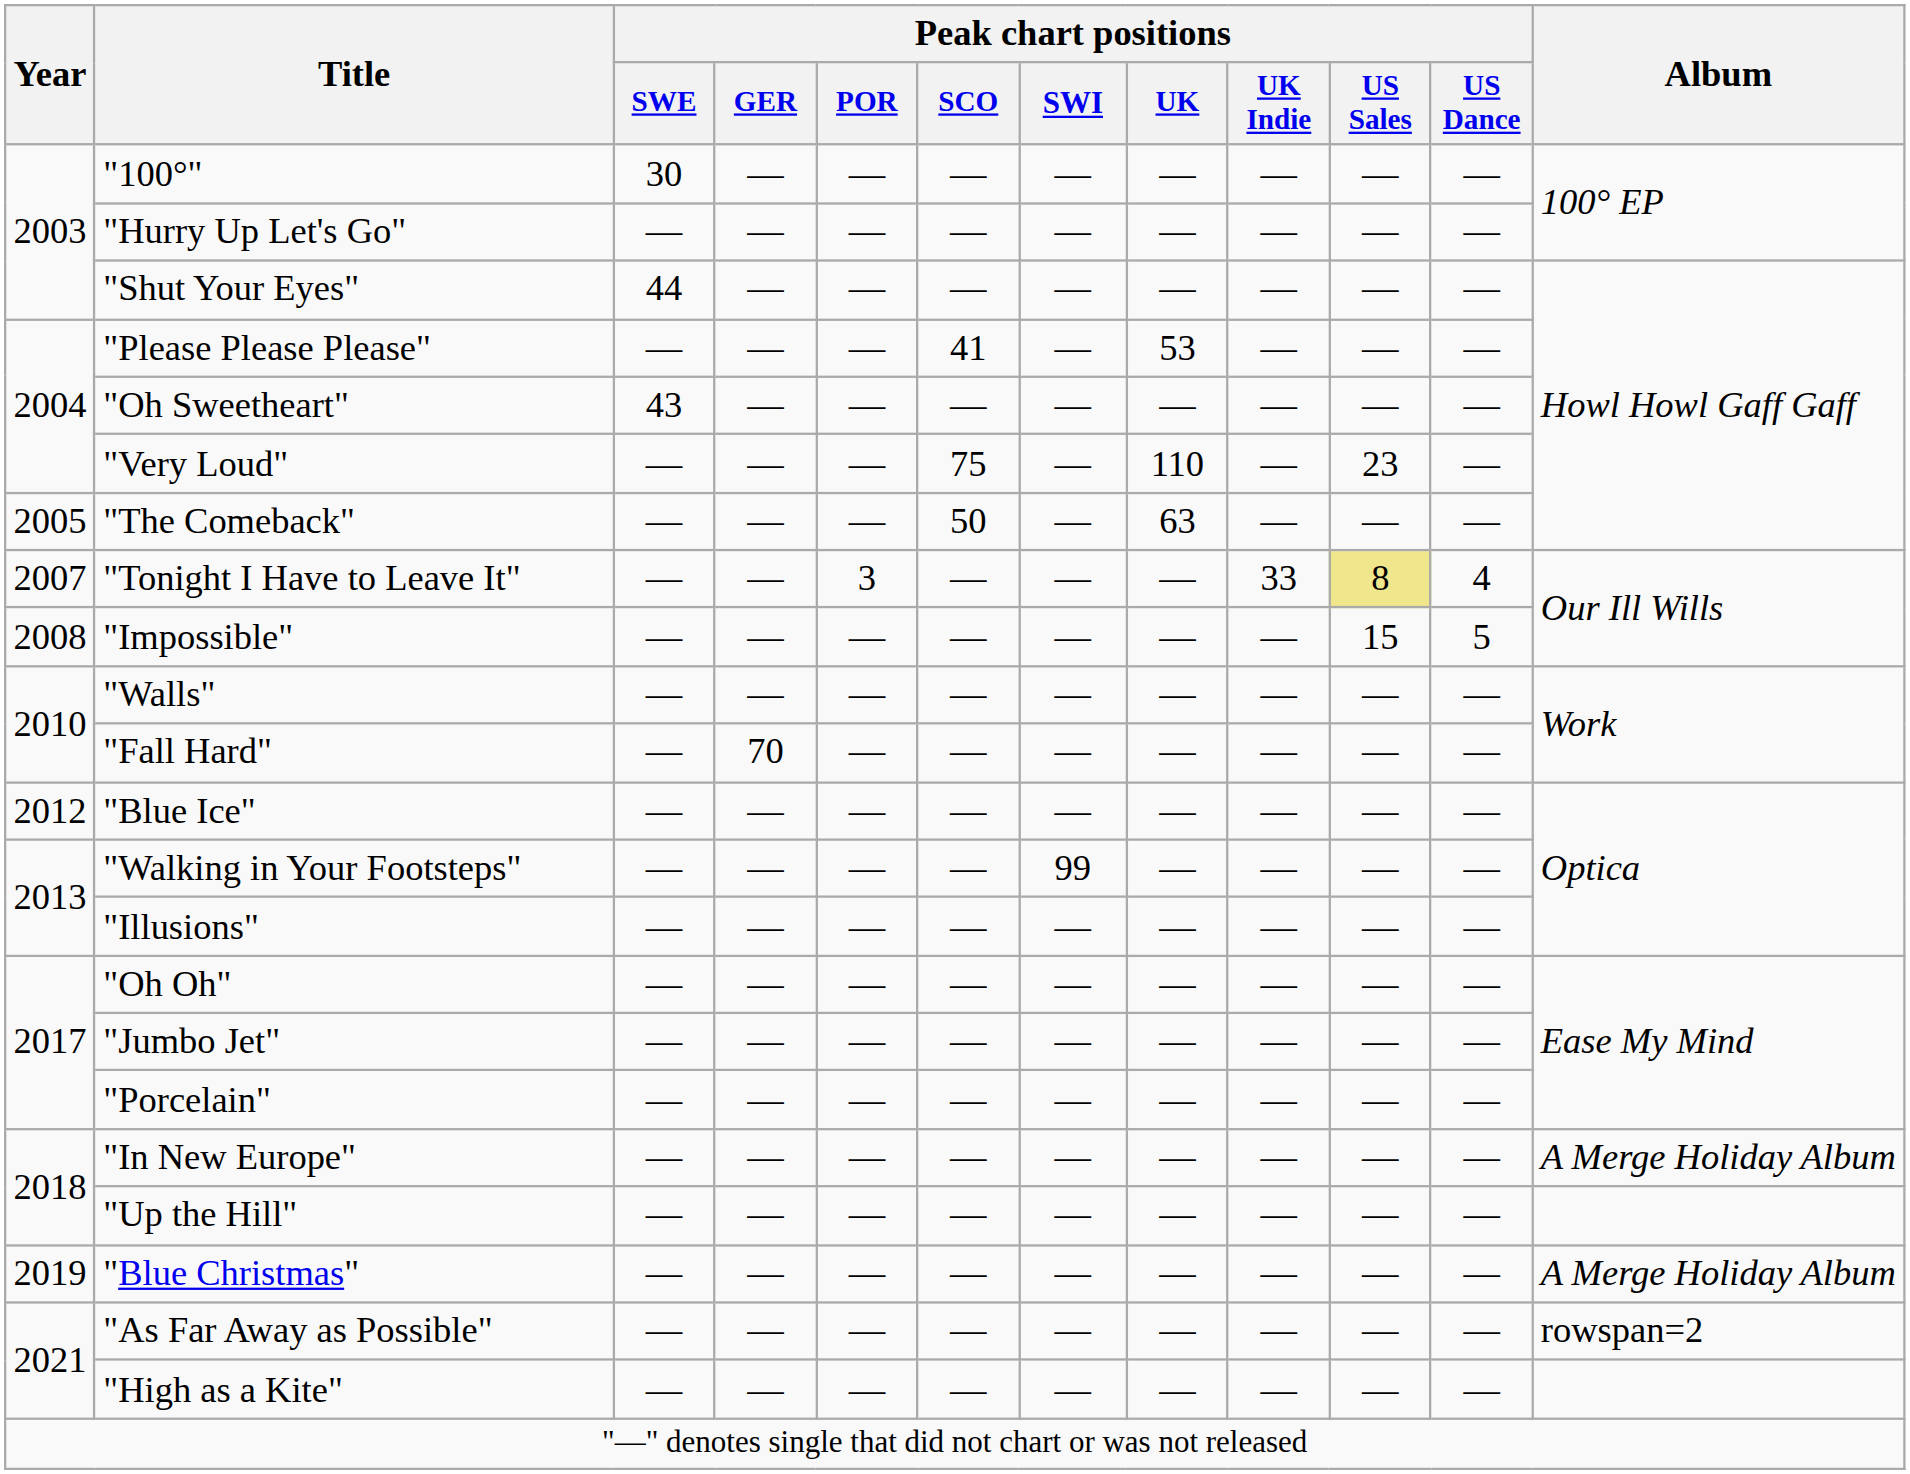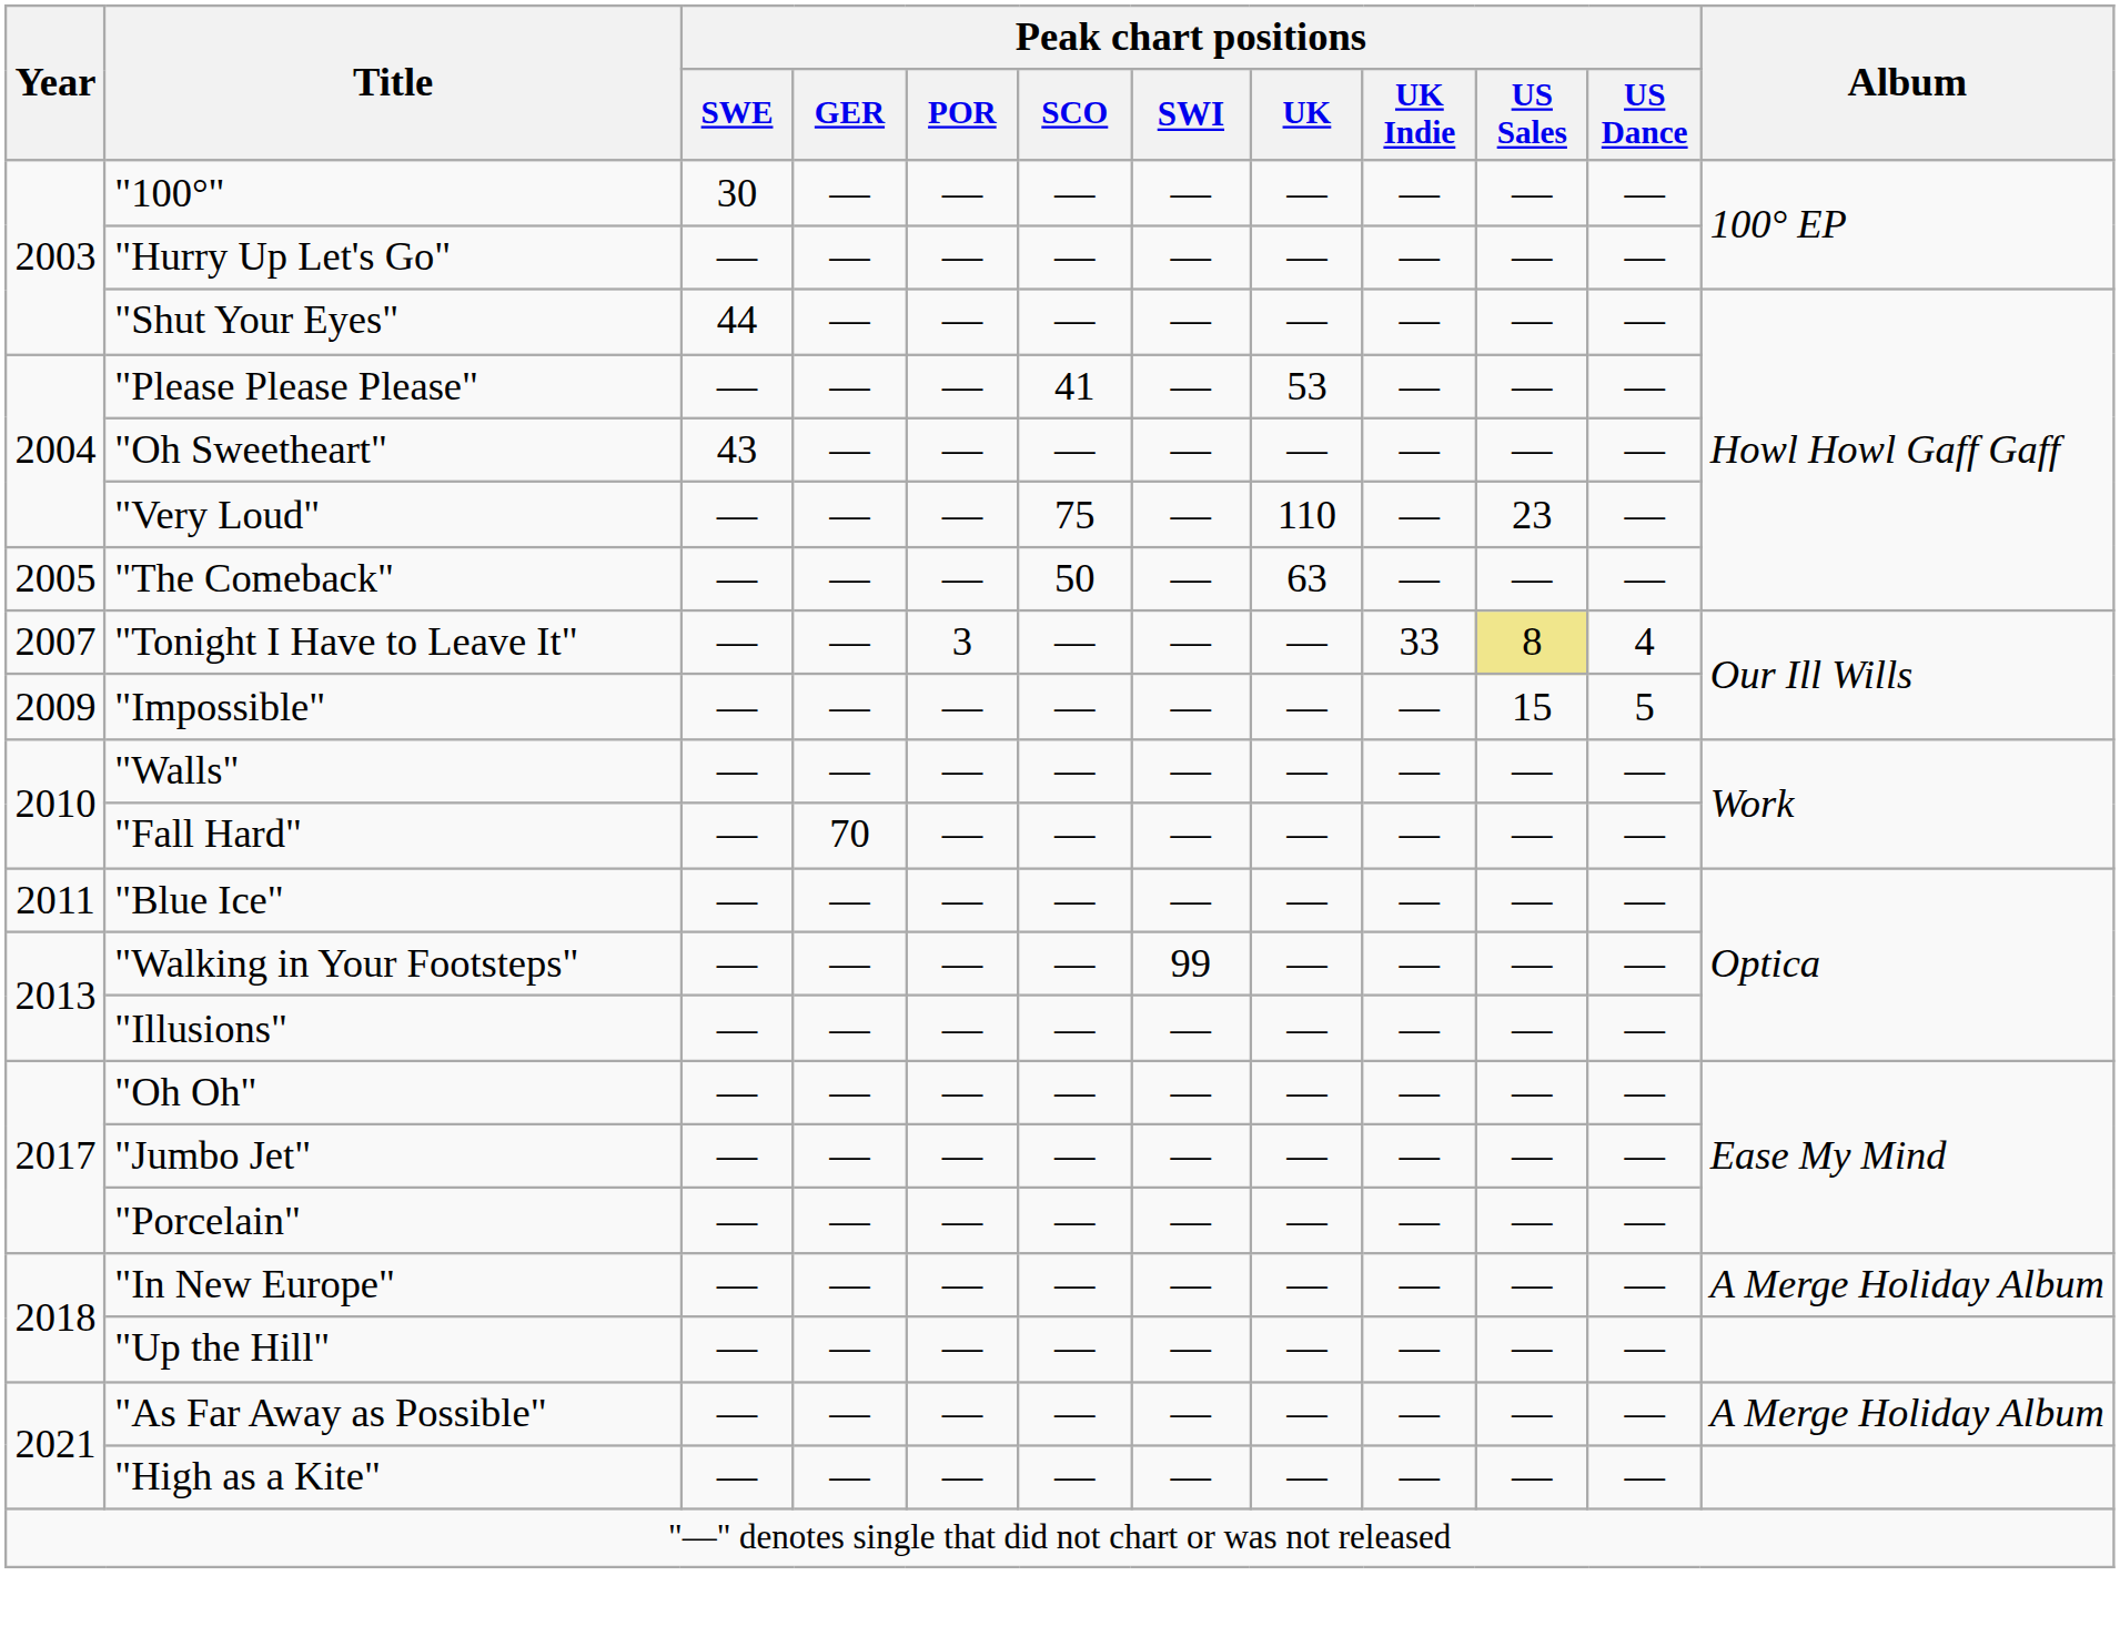"Impossible" | Year: 2008 -> 2009
"Blue Ice" | Year: 2012 -> 2011
- row: 2019 | "Blue Christmas" | — | — | — | — | — | — | — | — | — | A Merge Holiday Album
"As Far Away as Possible" | Album: rowspan=2 -> A Merge Holiday Album
